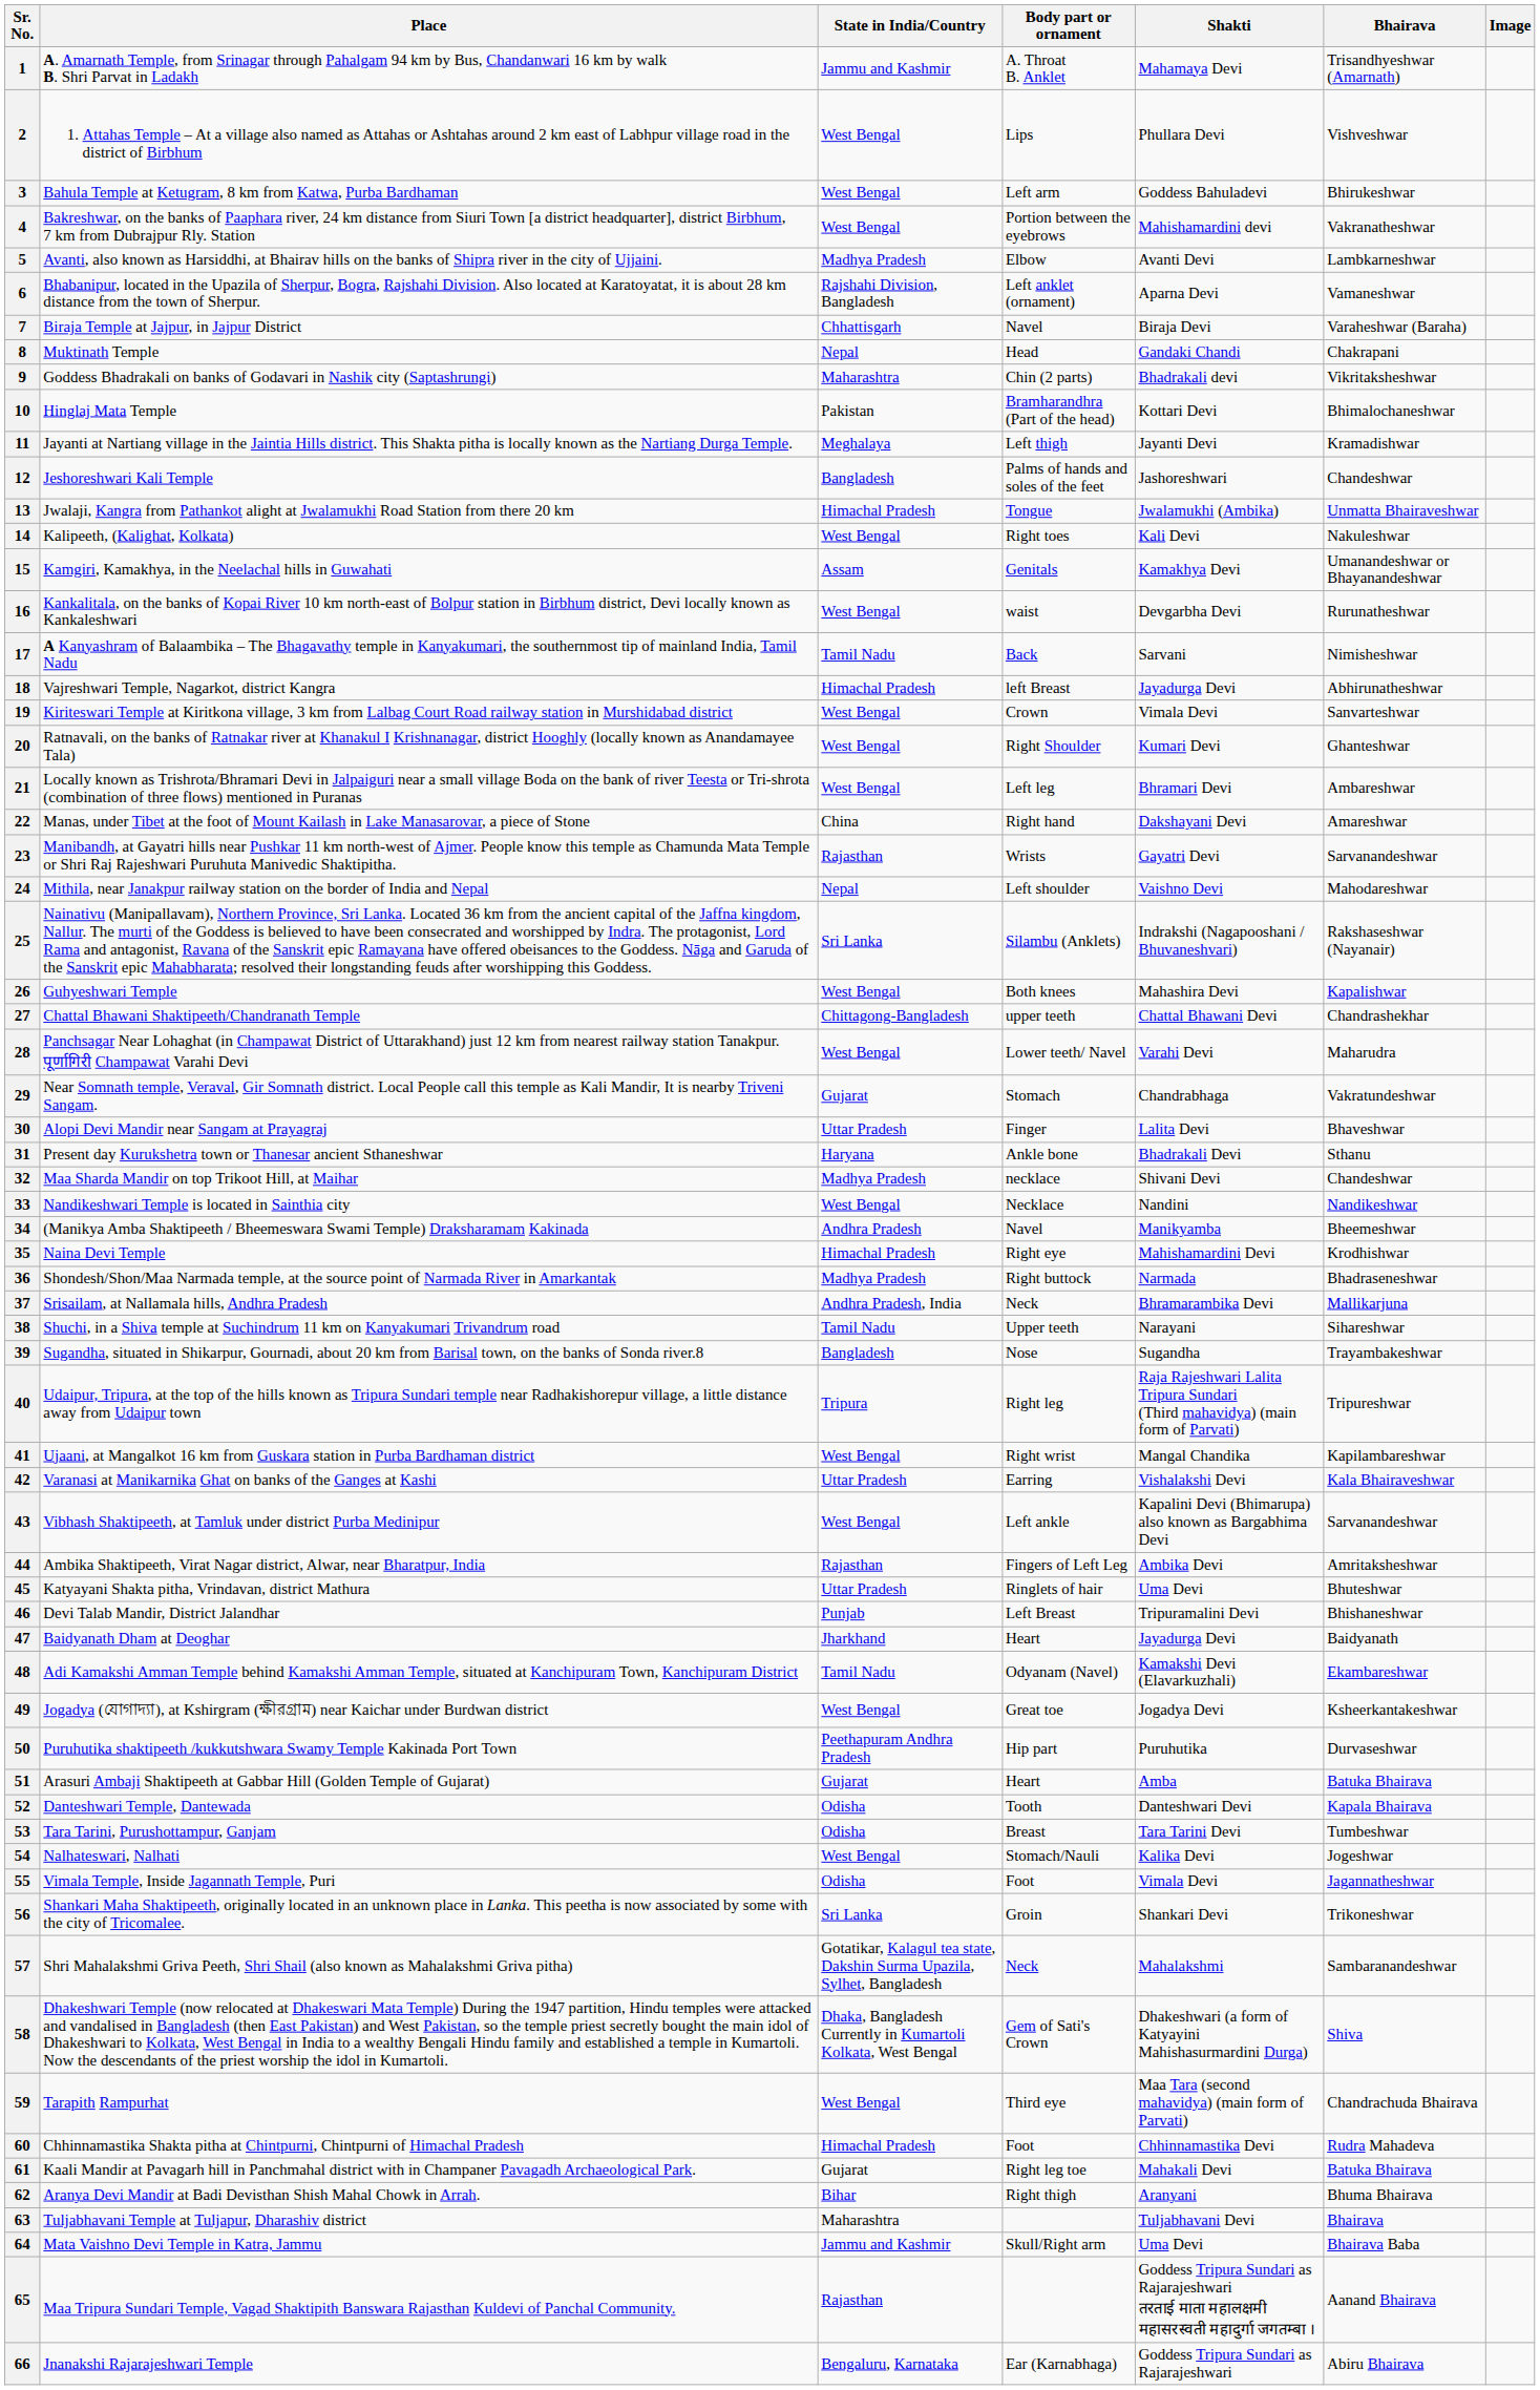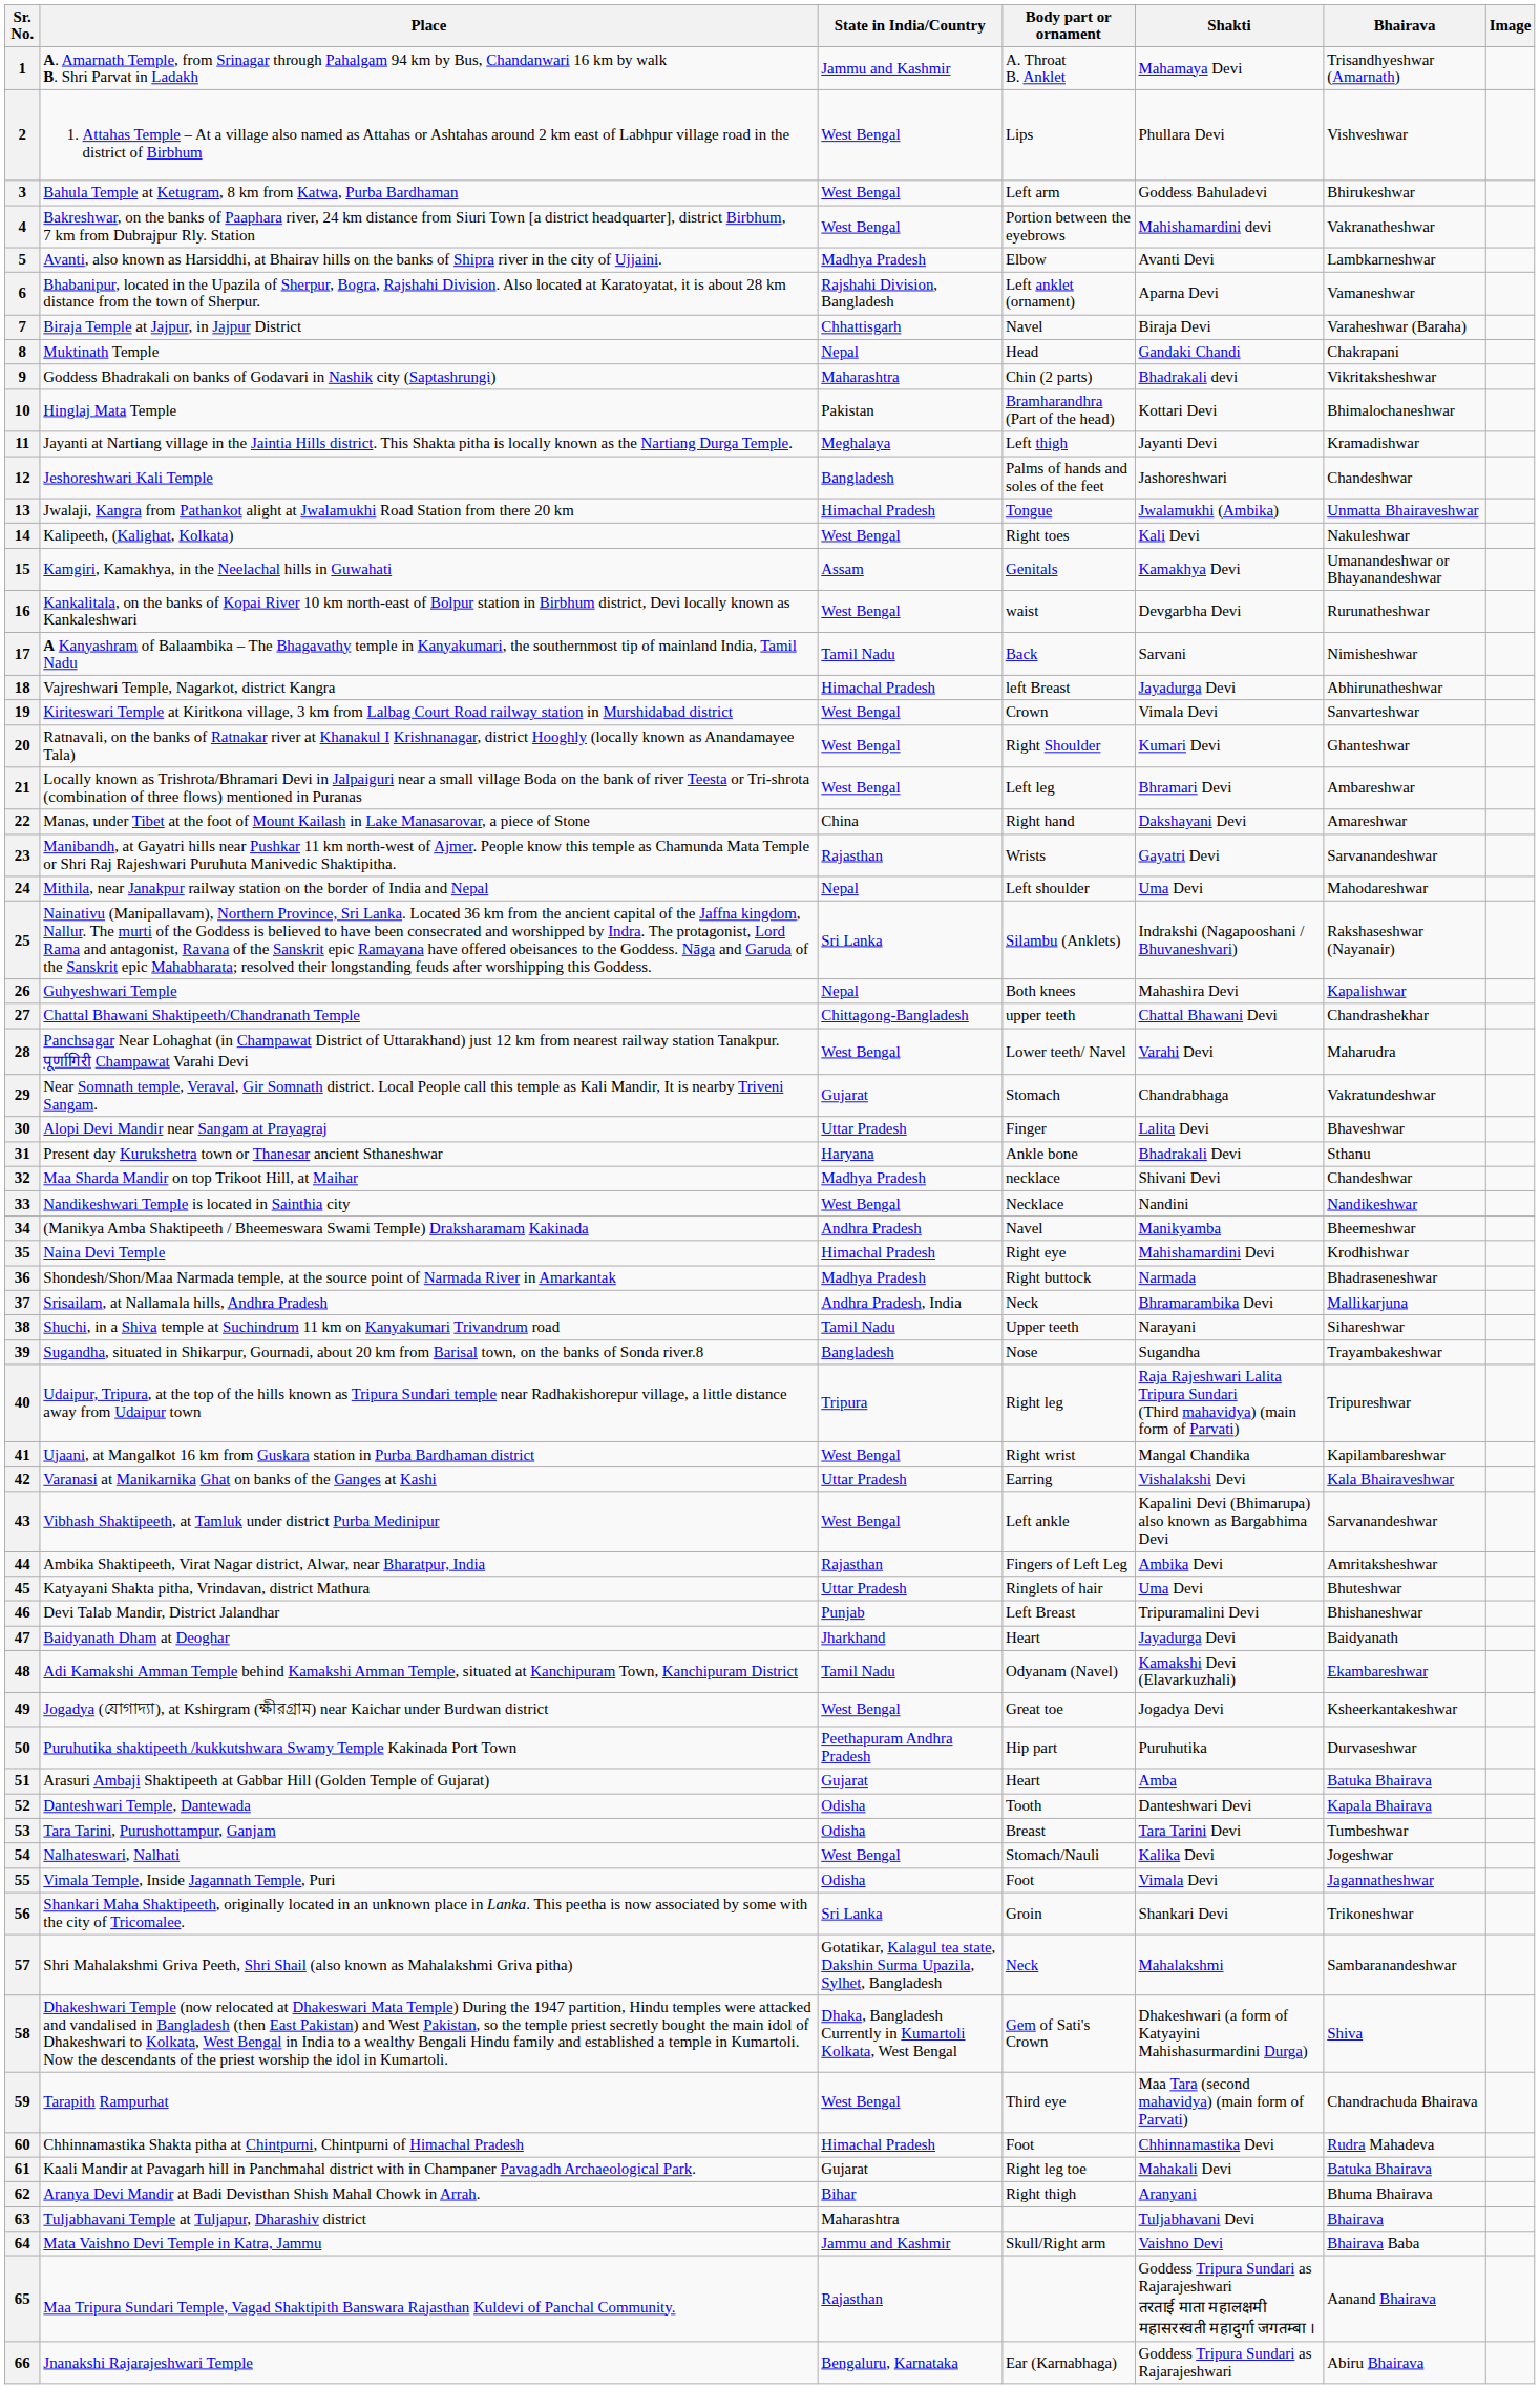24 | Shakti: Vaishno Devi -> Uma Devi
26 | State in India/Country: West Bengal -> Nepal
64 | Shakti: Uma Devi -> Vaishno Devi
